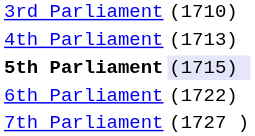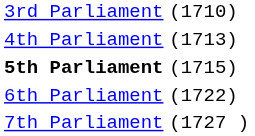5th Parliament | column 2: lavender background -> no background
